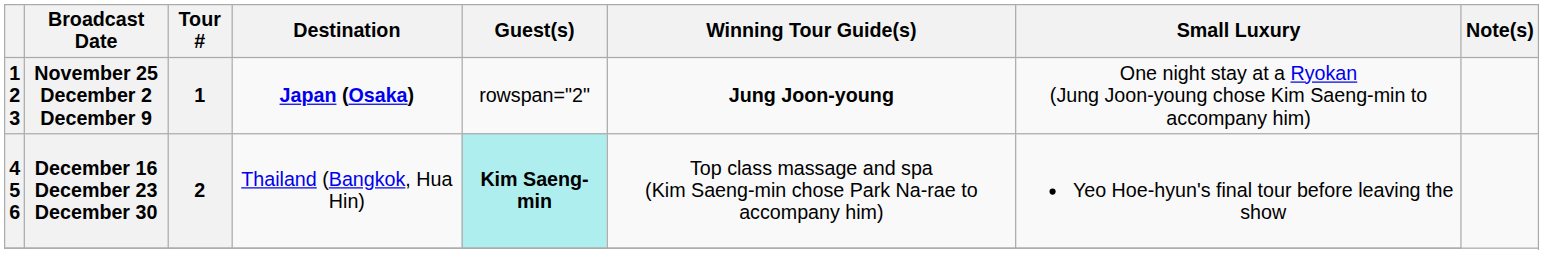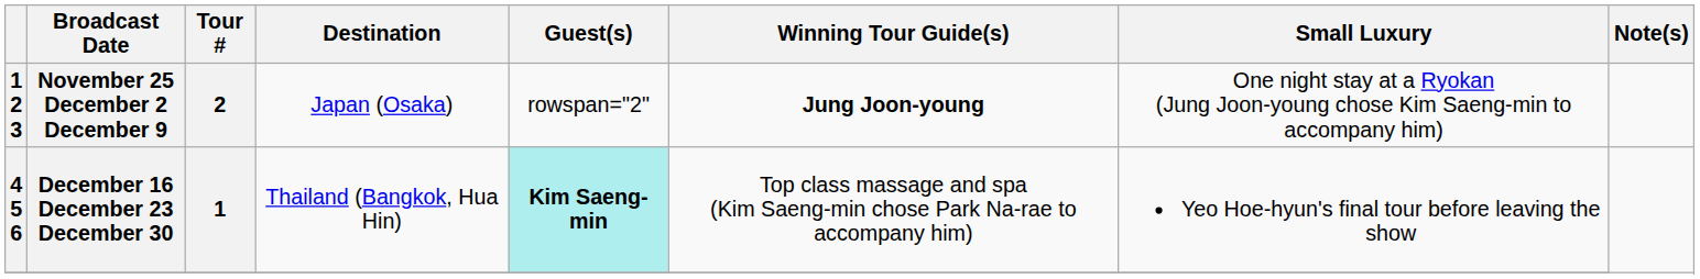November 25 December 2 December 9 | Tour #: 1 -> 2
November 25 December 2 December 9 | Destination: bold -> normal
December 16 December 23 December 30 | Tour #: 2 -> 1
